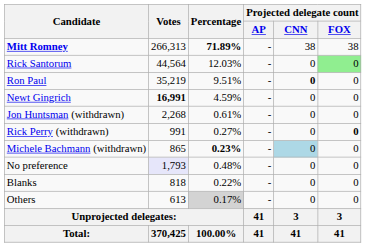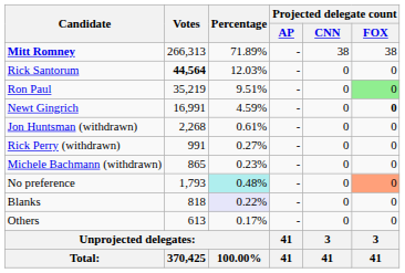Mitt Romney | Percentage: bold -> normal
Rick Santorum | Votes: normal -> bold
Rick Santorum | Projected delegate count / FOX: lightgreen background -> no background
Ron Paul | Projected delegate count / CNN: bold -> normal
Ron Paul | Projected delegate count / FOX: no background -> lightgreen background
Newt Gingrich | Votes: bold -> normal
Newt Gingrich | Projected delegate count / FOX: normal -> bold
Rick Perry (withdrawn) | Projected delegate count / FOX: bold -> normal
Michele Bachmann (withdrawn) | Percentage: bold -> normal
Michele Bachmann (withdrawn) | Projected delegate count / CNN: lightblue background -> no background
No preference | Votes: lavender background -> no background
No preference | Percentage: no background -> paleturquoise background
No preference | Projected delegate count / FOX: no background -> lightsalmon background
Blanks | Percentage: no background -> lavender background
Others | Percentage: lightgrey background -> no background
